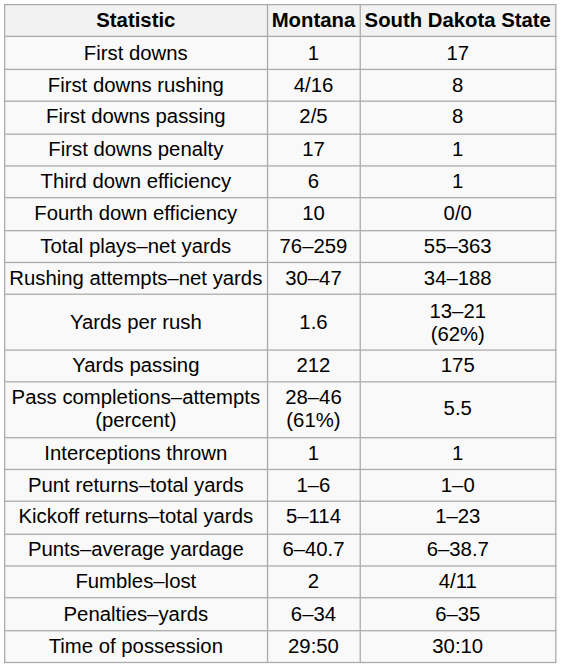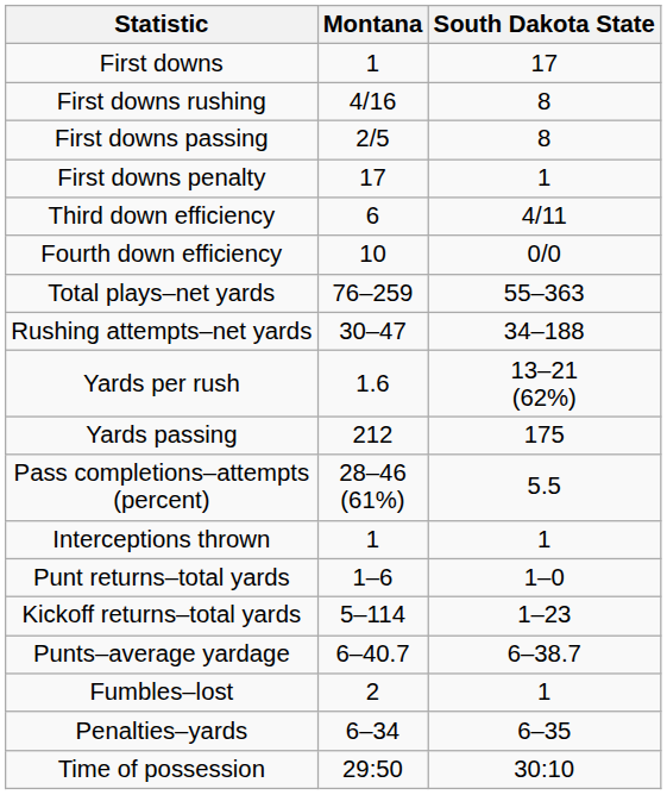Third down efficiency | South Dakota State: 1 -> 4/11
Fumbles–lost | South Dakota State: 4/11 -> 1
